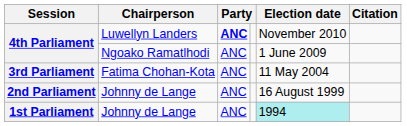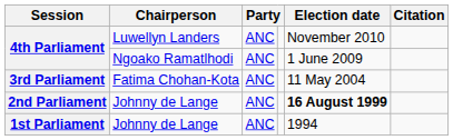4th Parliament / Luwellyn Landers | column 3: bold -> normal
2nd Parliament | Election date: normal -> bold
1st Parliament | Election date: paleturquoise background -> no background
